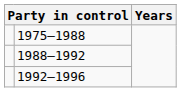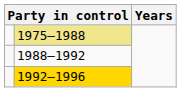1975–1988 | column 2: no background -> khaki background
1992–1996 | column 2: no background -> gold background
